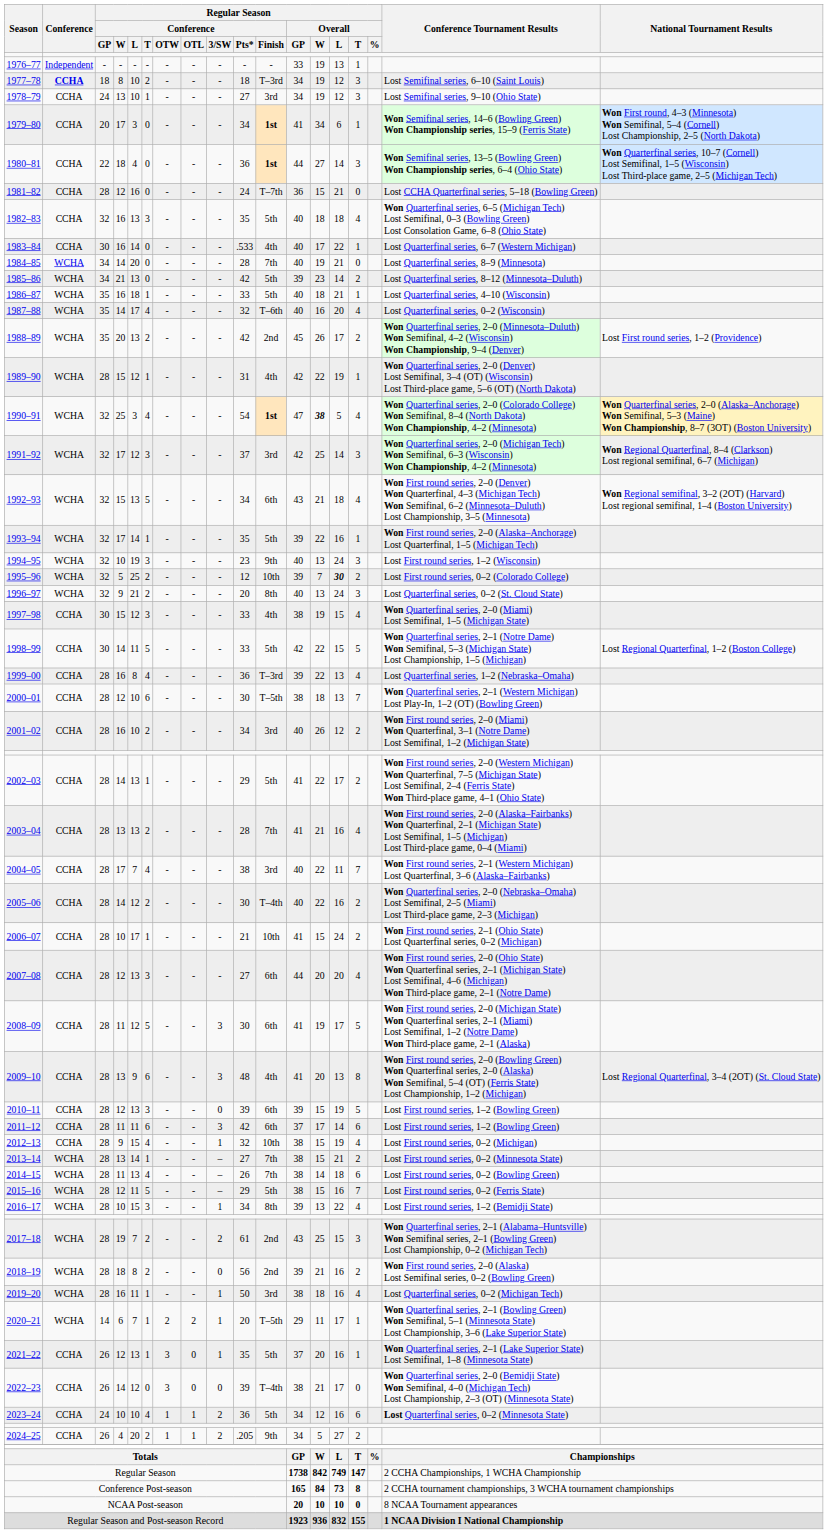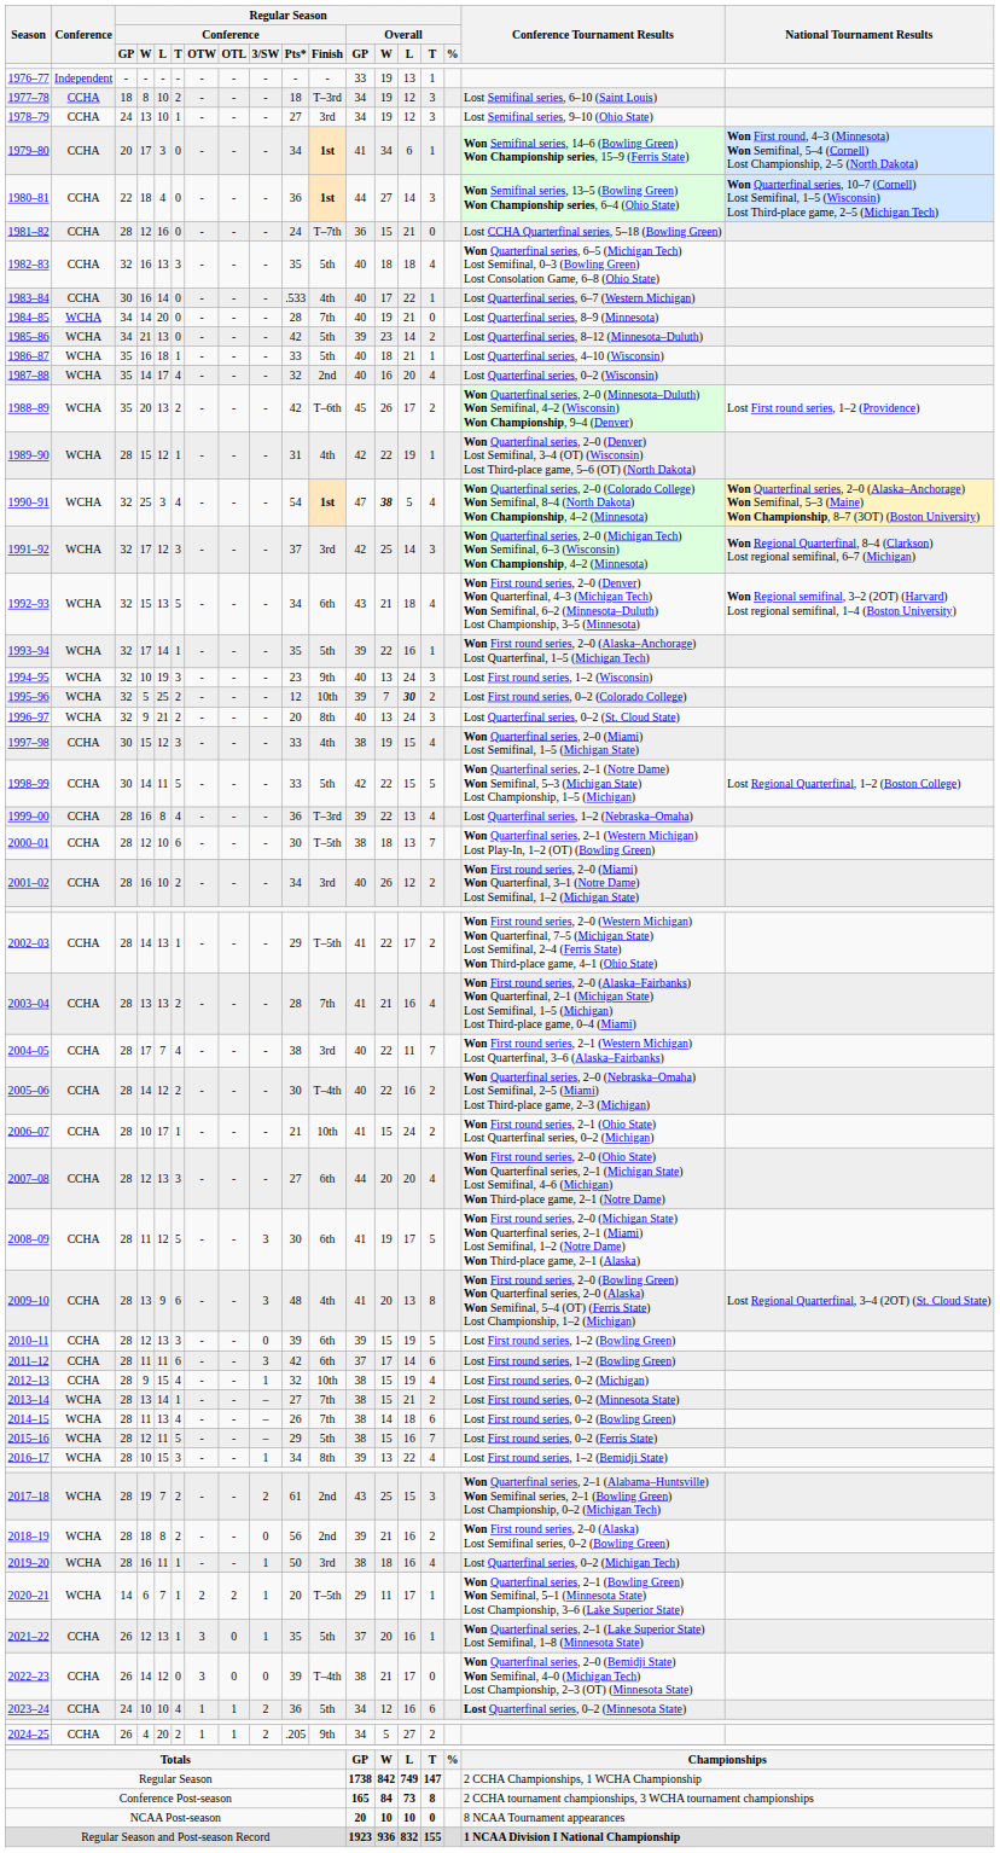1977–78 | Conference: bold -> normal
1987–88 | Regular Season / Conference / Finish: T–6th -> 2nd
1988–89 | Regular Season / Conference / Finish: 2nd -> T–6th
2002–03 | Regular Season / Conference / Finish: 5th -> T–5th
